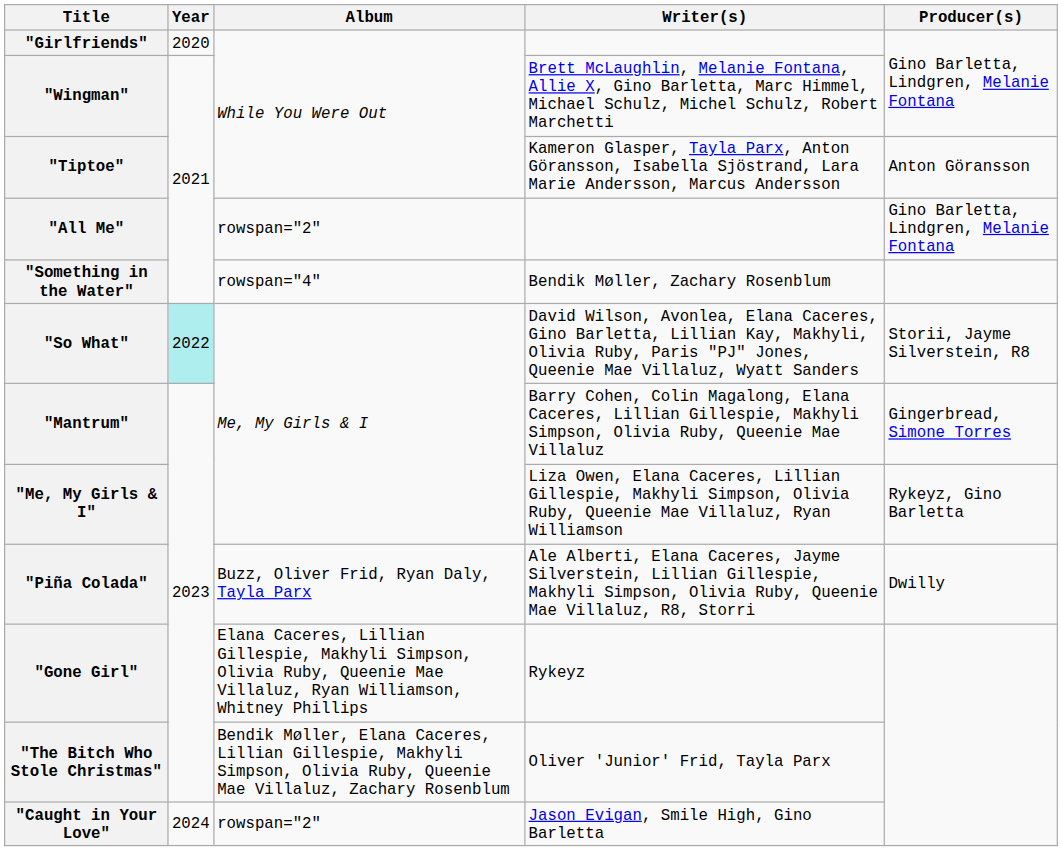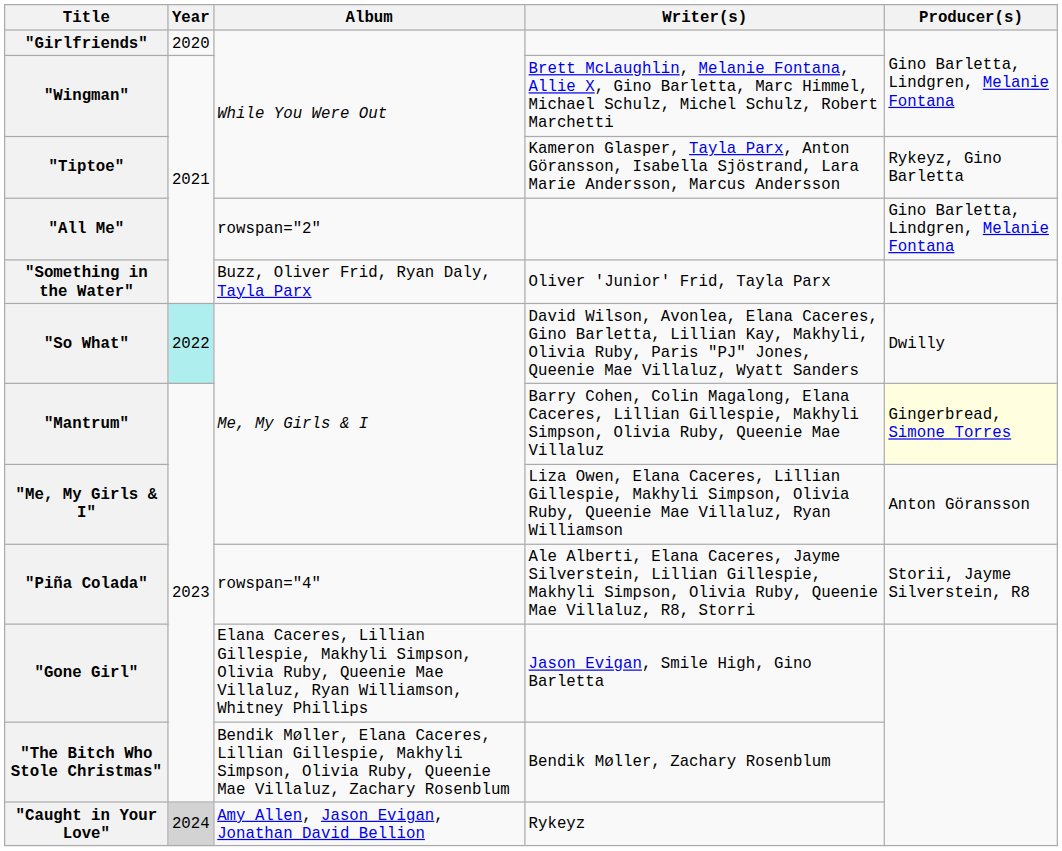"Tiptoe" | Producer(s): Anton Göransson -> Rykeyz, Gino Barletta
"Something in the Water" | Album: rowspan="4" -> Buzz, Oliver Frid, Ryan Daly, Tayla Parx
"Something in the Water" | Writer(s): Bendik Møller, Zachary Rosenblum -> Oliver 'Junior' Frid, Tayla Parx
"So What" | Producer(s): Storii, Jayme Silverstein, R8 -> Dwilly
"Mantrum" | Producer(s): no background -> lightyellow background
"Me, My Girls & I" | Producer(s): Rykeyz, Gino Barletta -> Anton Göransson
"Piña Colada" | Album: Buzz, Oliver Frid, Ryan Daly, Tayla Parx -> rowspan="4"
"Piña Colada" | Producer(s): Dwilly -> Storii, Jayme Silverstein, R8
"Gone Girl" | Writer(s): Rykeyz -> Jason Evigan, Smile High, Gino Barletta
"The Bitch Who Stole Christmas" | Writer(s): Oliver 'Junior' Frid, Tayla Parx -> Bendik Møller, Zachary Rosenblum
"Caught in Your Love" | Year: no background -> lightgrey background
"Caught in Your Love" | Album: rowspan="2" -> Amy Allen, Jason Evigan, Jonathan David Bellion
"Caught in Your Love" | Writer(s): Jason Evigan, Smile High, Gino Barletta -> Rykeyz
